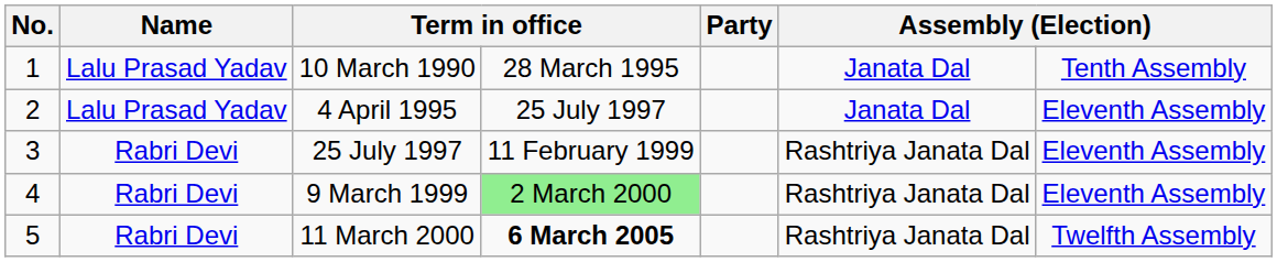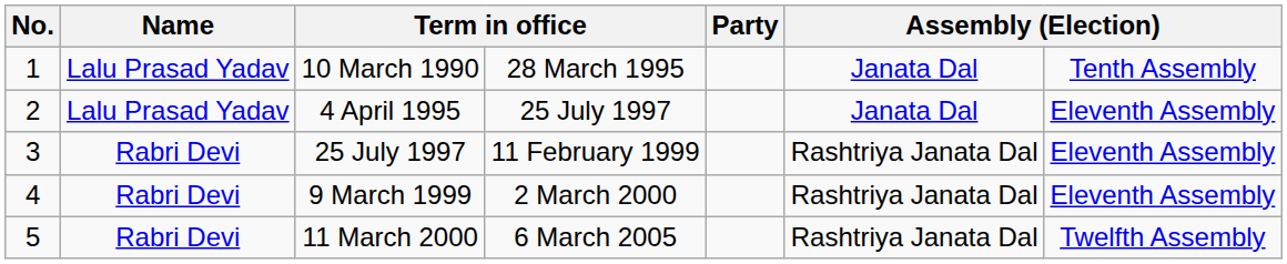9 March 1999 | column 4: lightgreen background -> no background
11 March 2000 | column 4: bold -> normal
